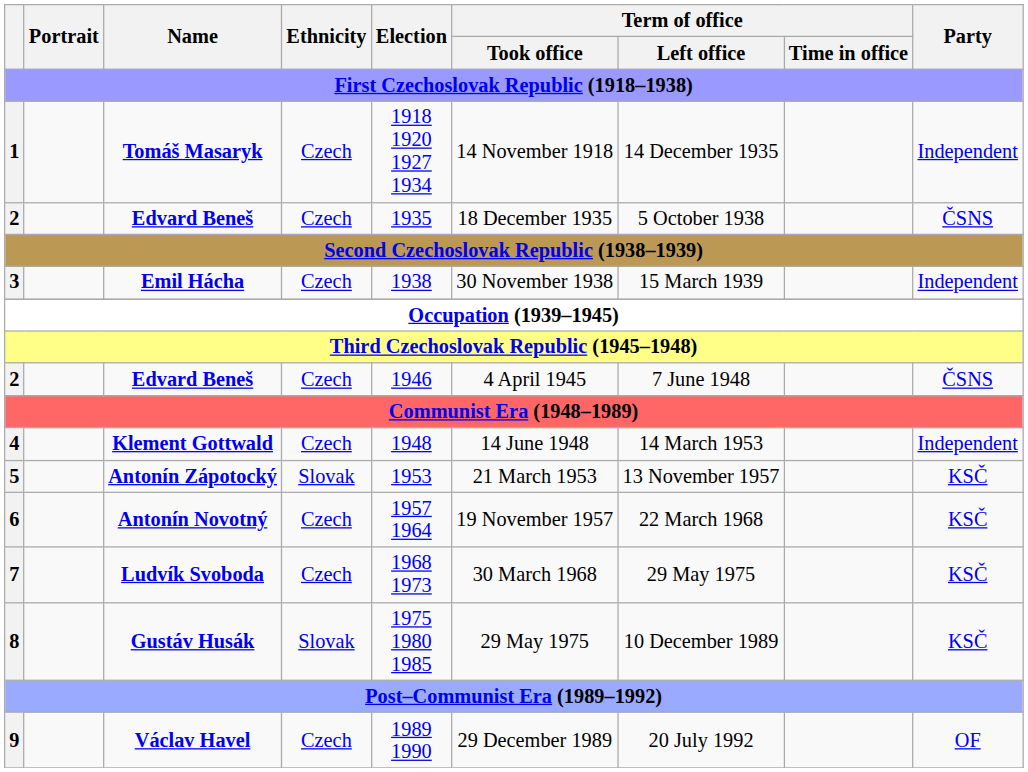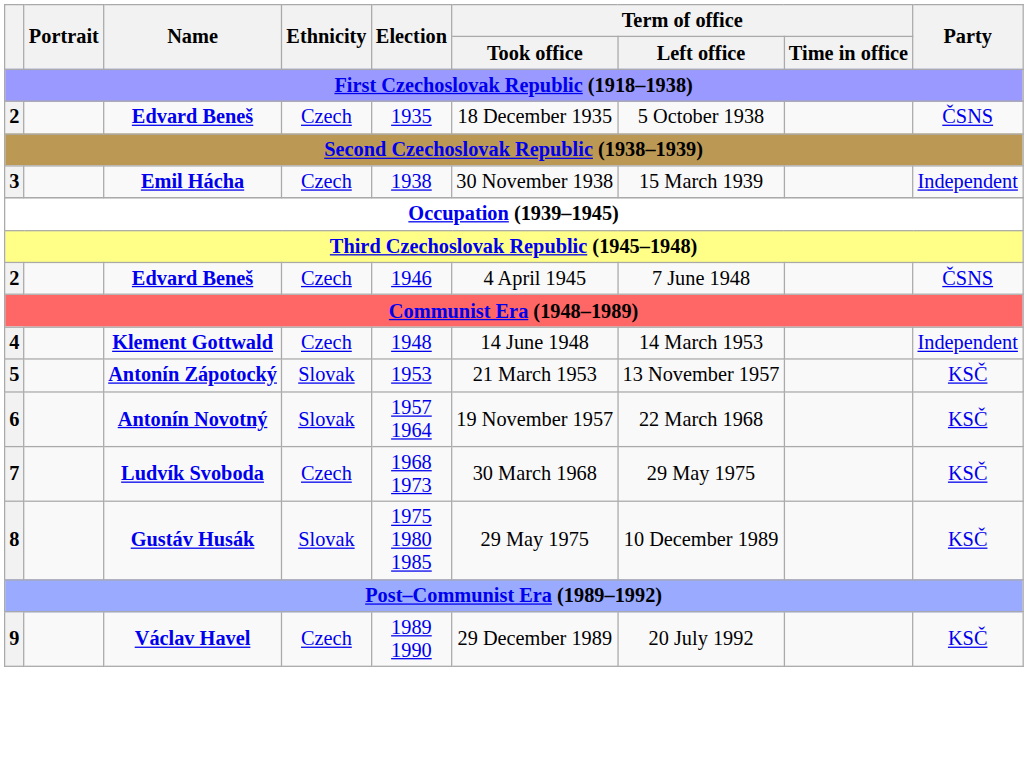- row: 1 | Tomáš Masaryk | Czech | 1918 1920 1927 1934 | 14 November 1918 | 14 December 1935 | Independent
Antonín Novotný | Ethnicity: Czech -> Slovak
Václav Havel | Party: OF -> KSČ
